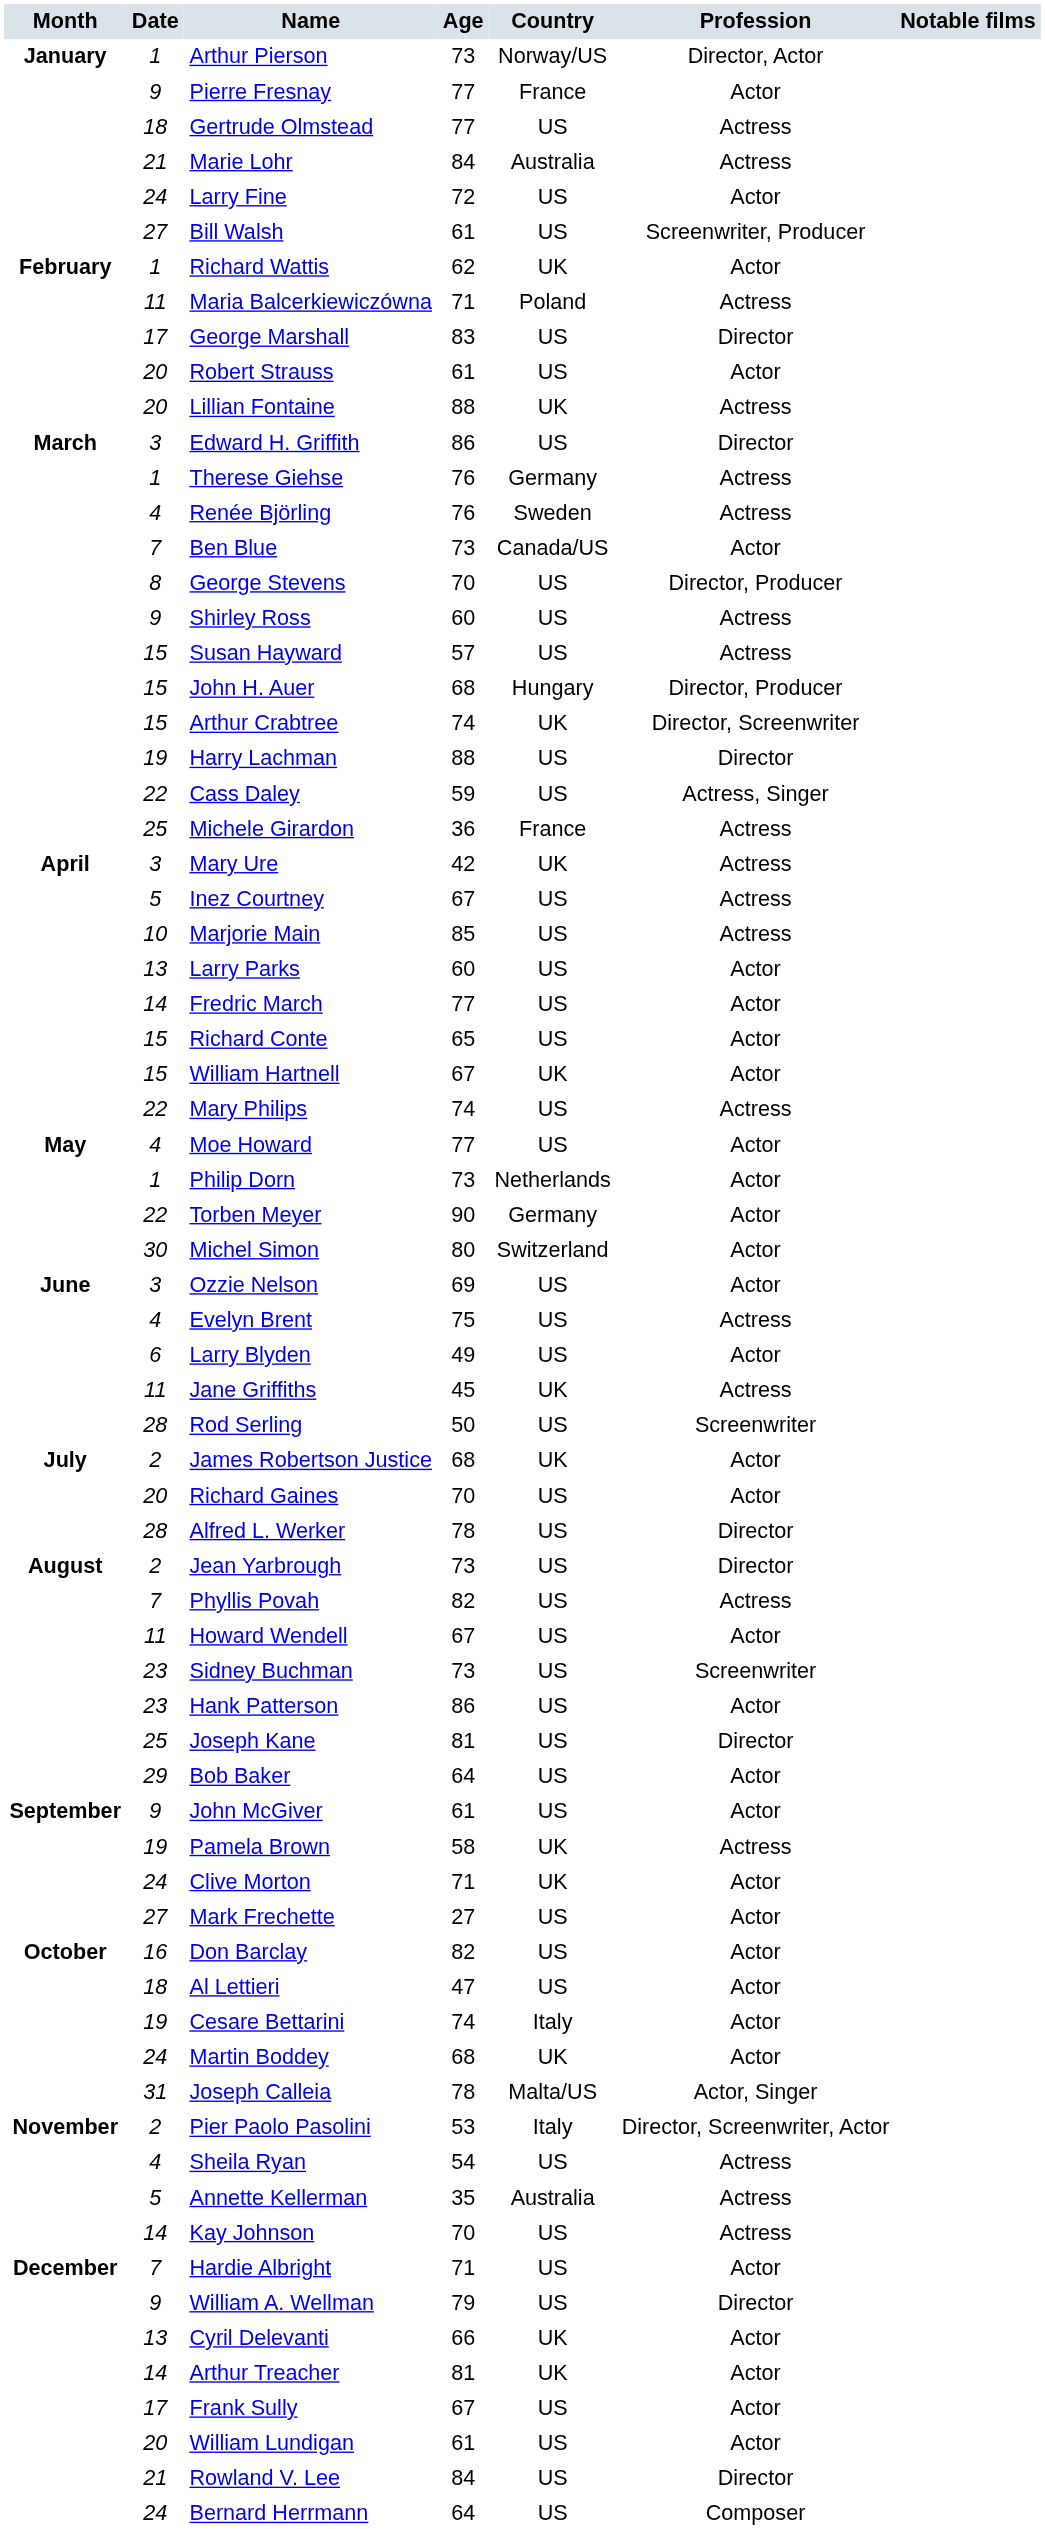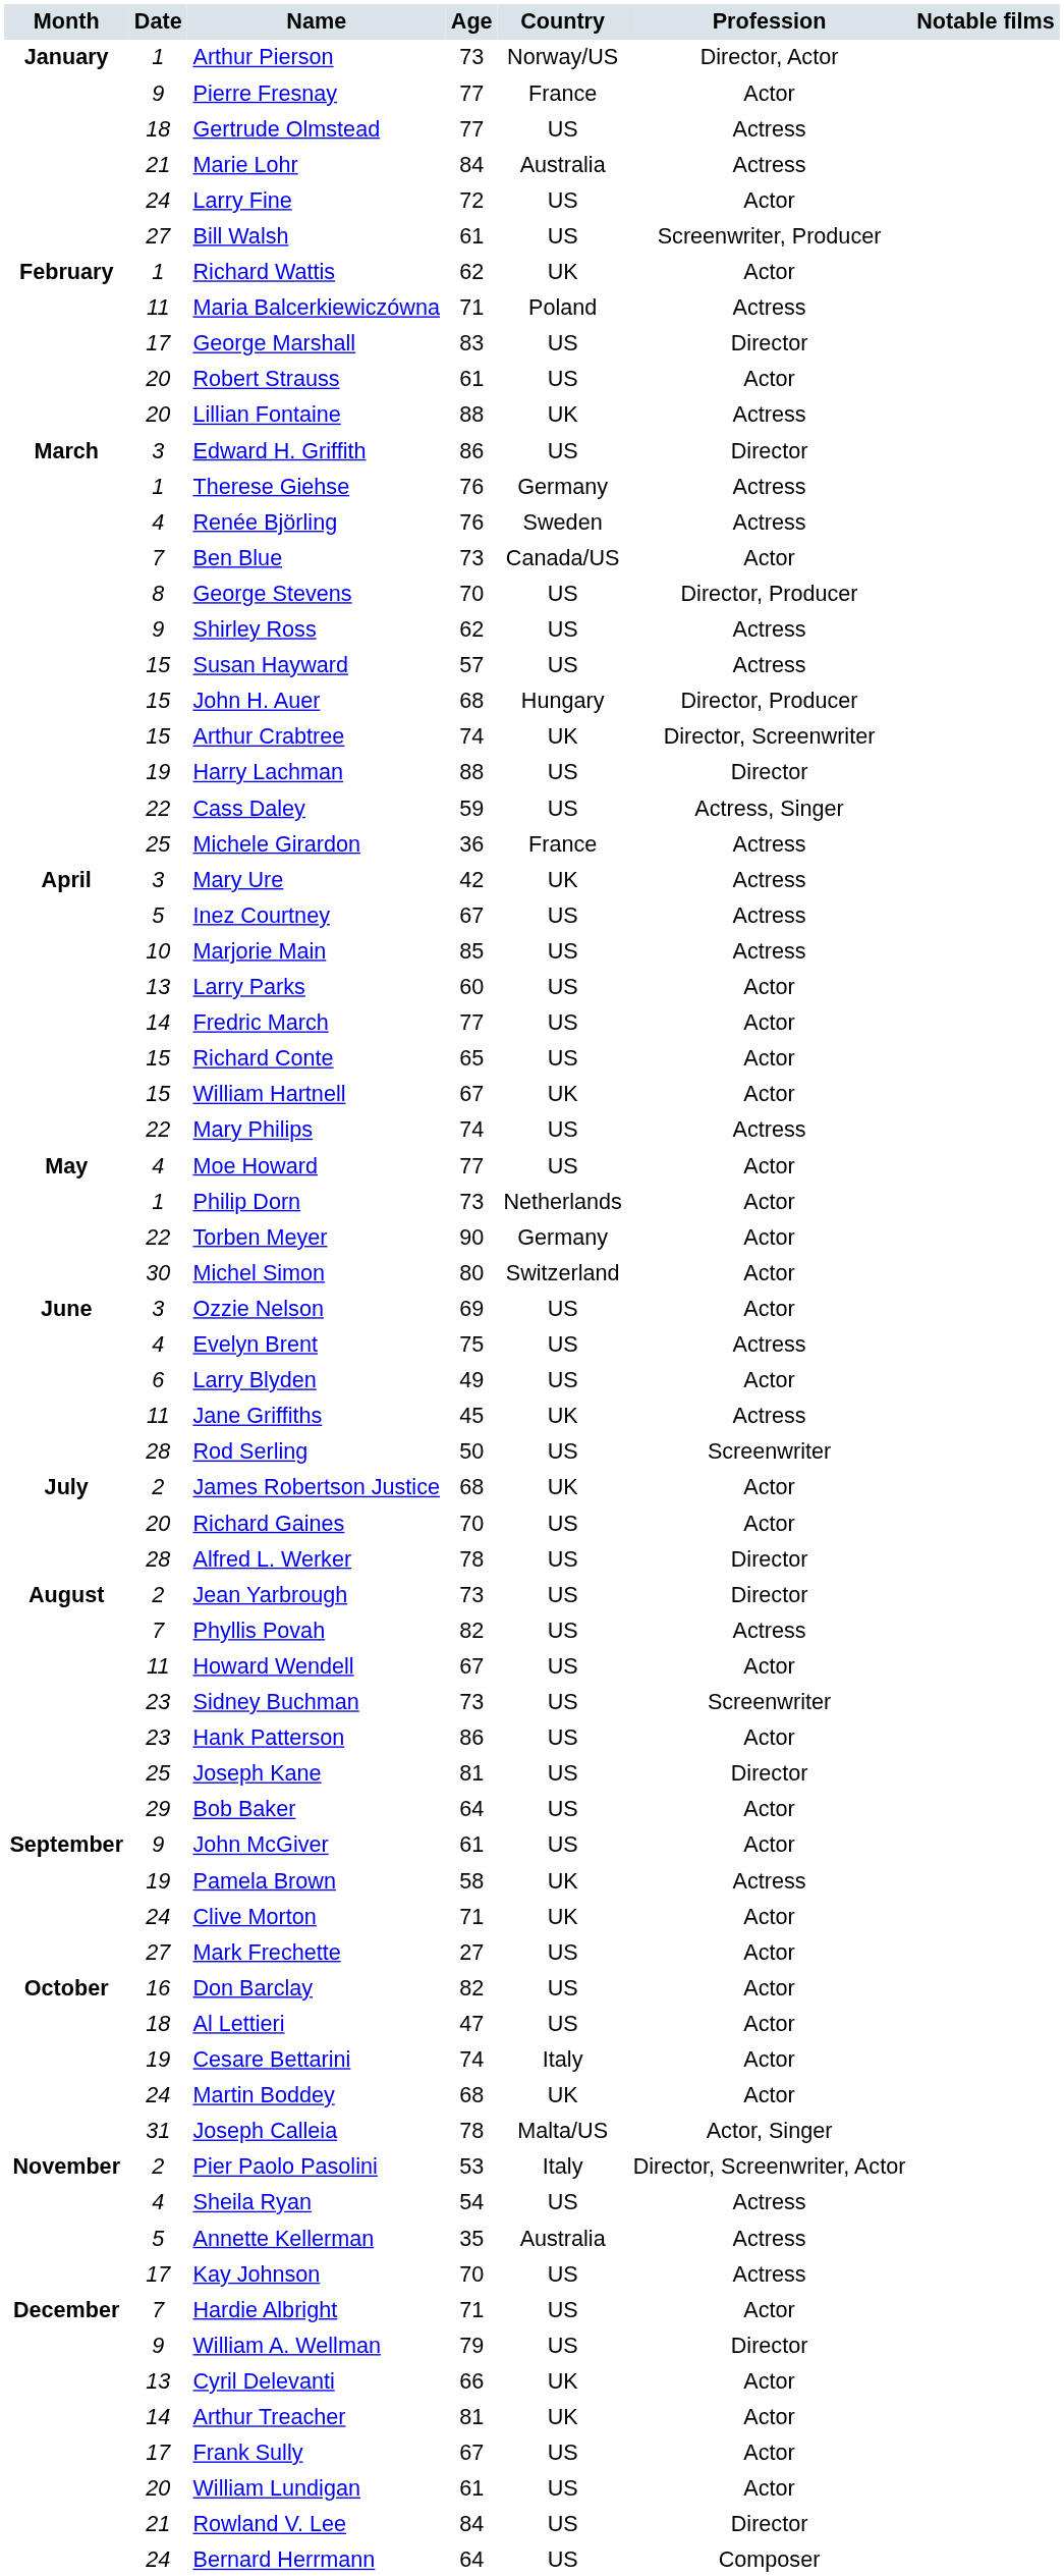Shirley Ross | Age: 60 -> 62
Kay Johnson | Date: 14 -> 17
